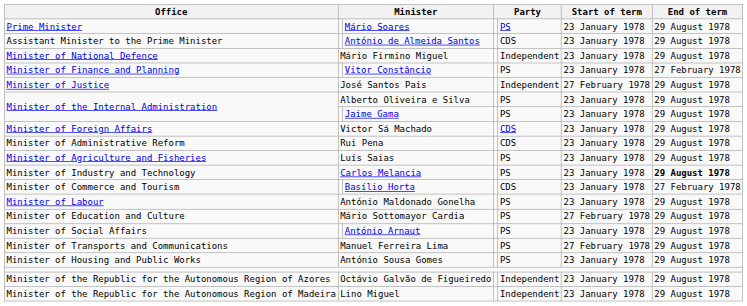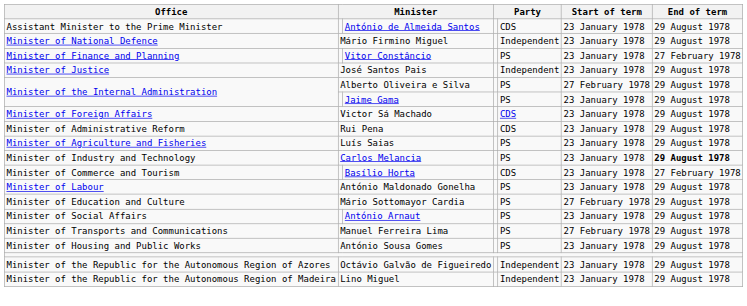- row: Prime Minister | Mário Soares | PS | 23 January 1978 | 29 August 1978
José Santos Pais | Start of term: 27 February 1978 -> 23 January 1978
Alberto Oliveira e Silva | Start of term: 23 January 1978 -> 27 February 1978
